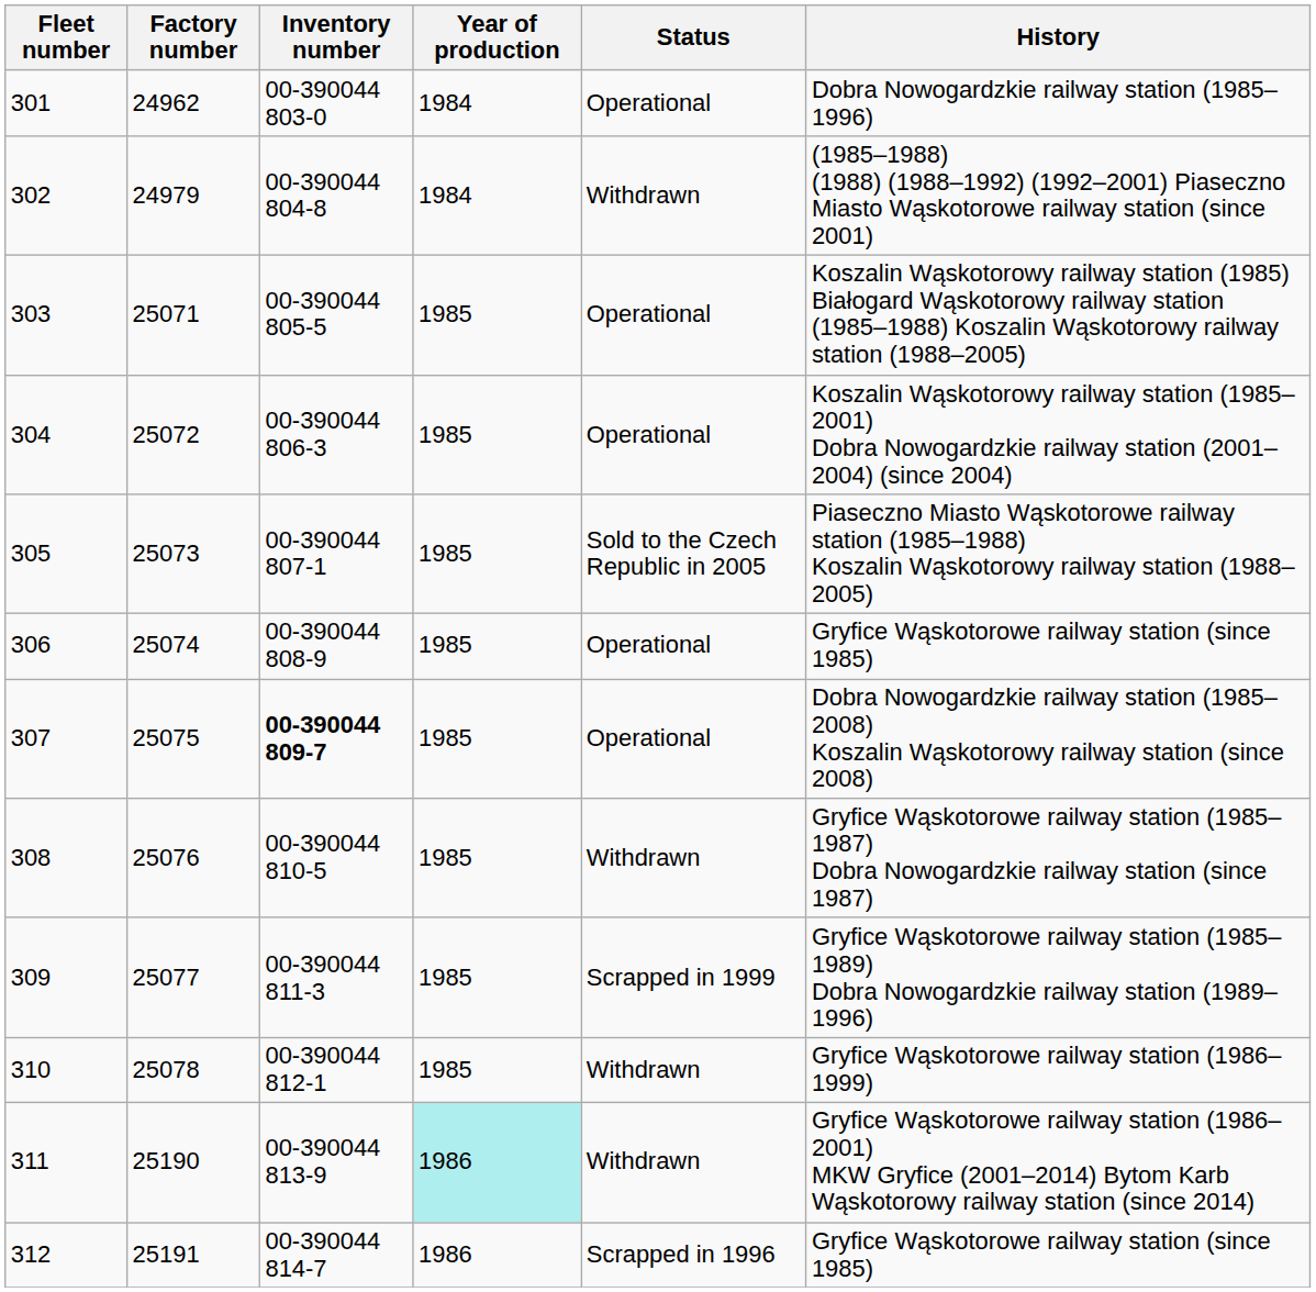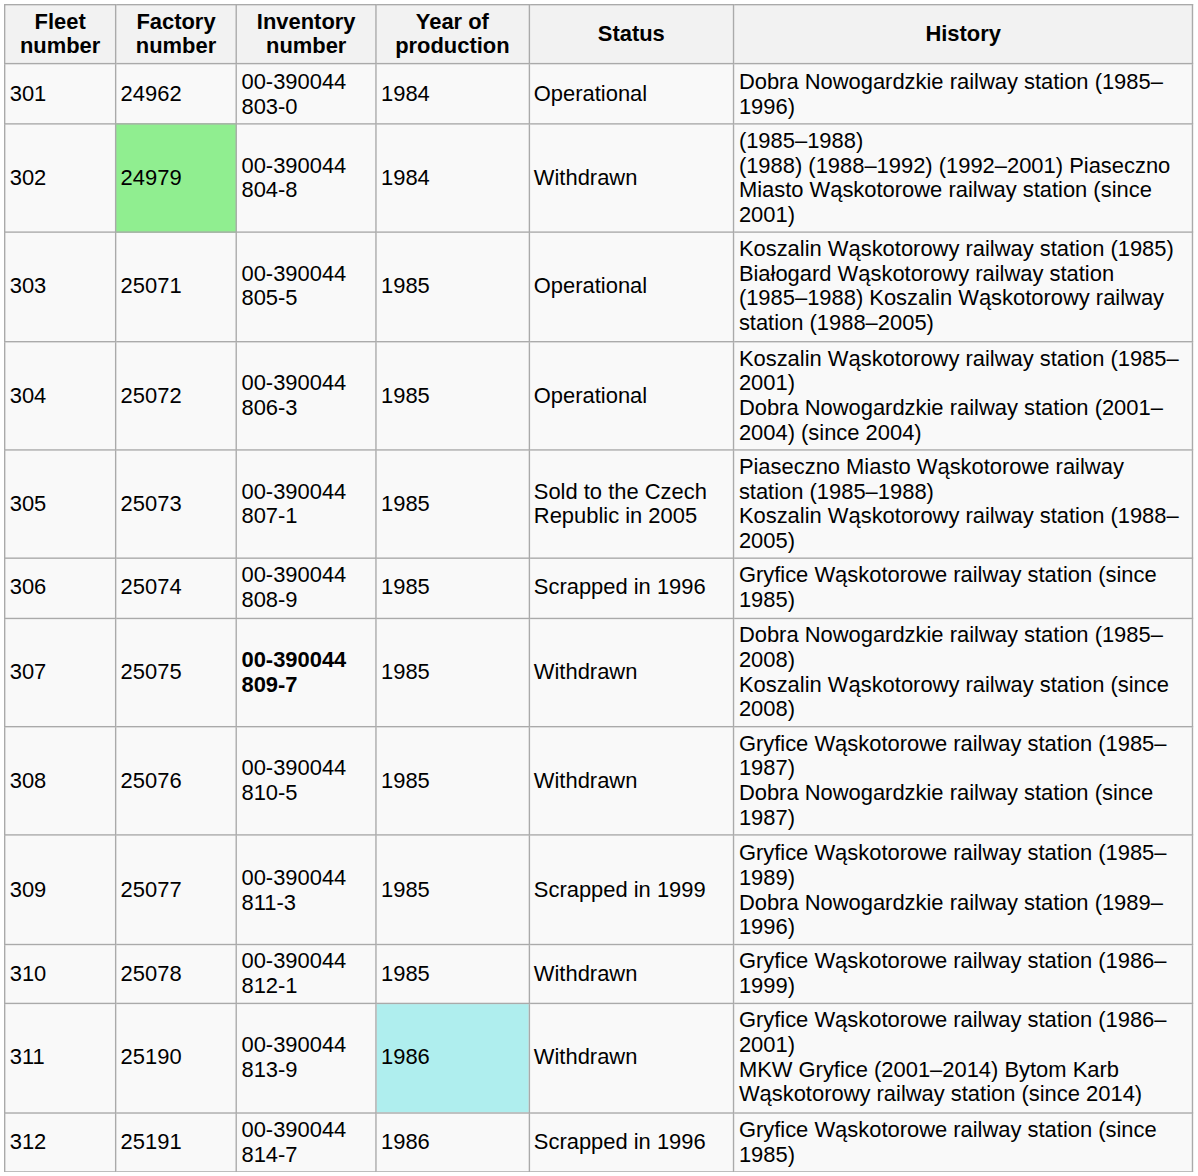302 | Factory number: no background -> lightgreen background
306 | Status: Operational -> Scrapped in 1996
307 | Status: Operational -> Withdrawn
